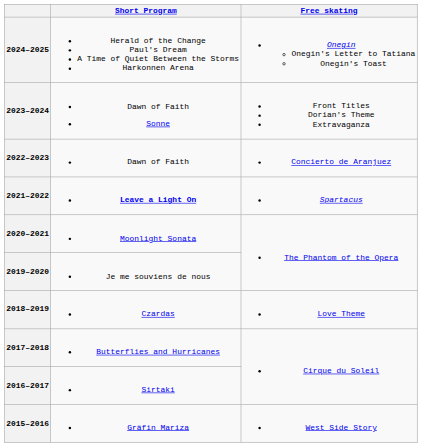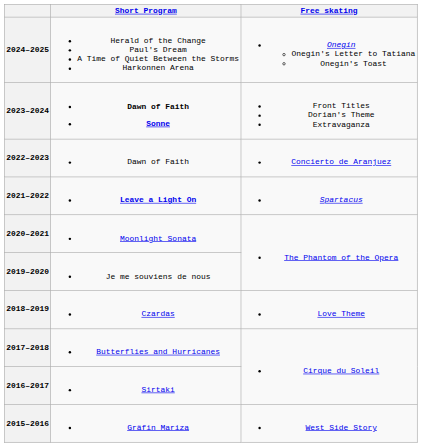2023–2024 | Short Program: normal -> bold
